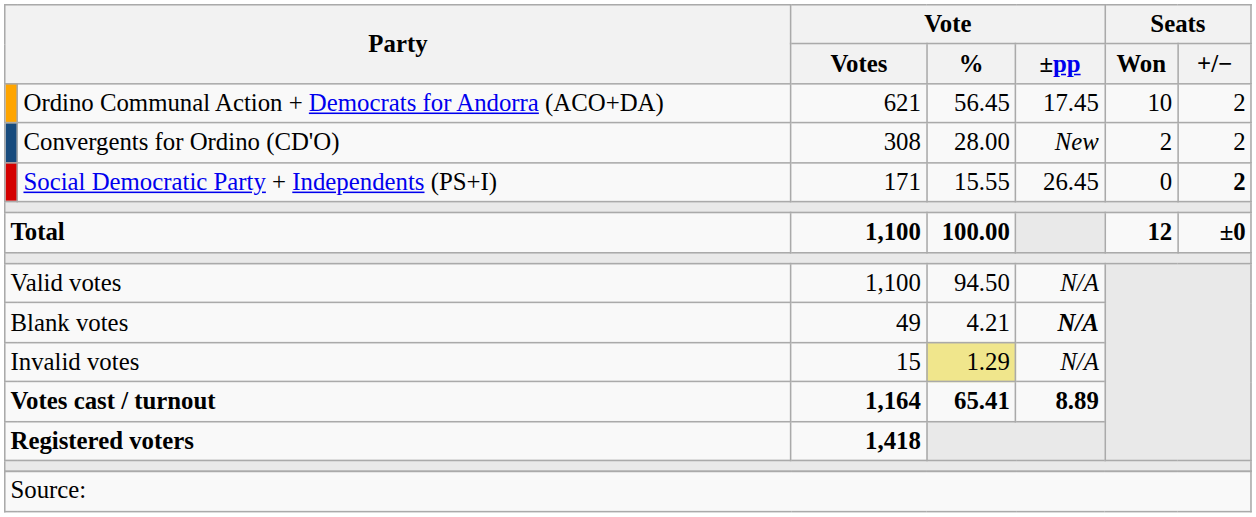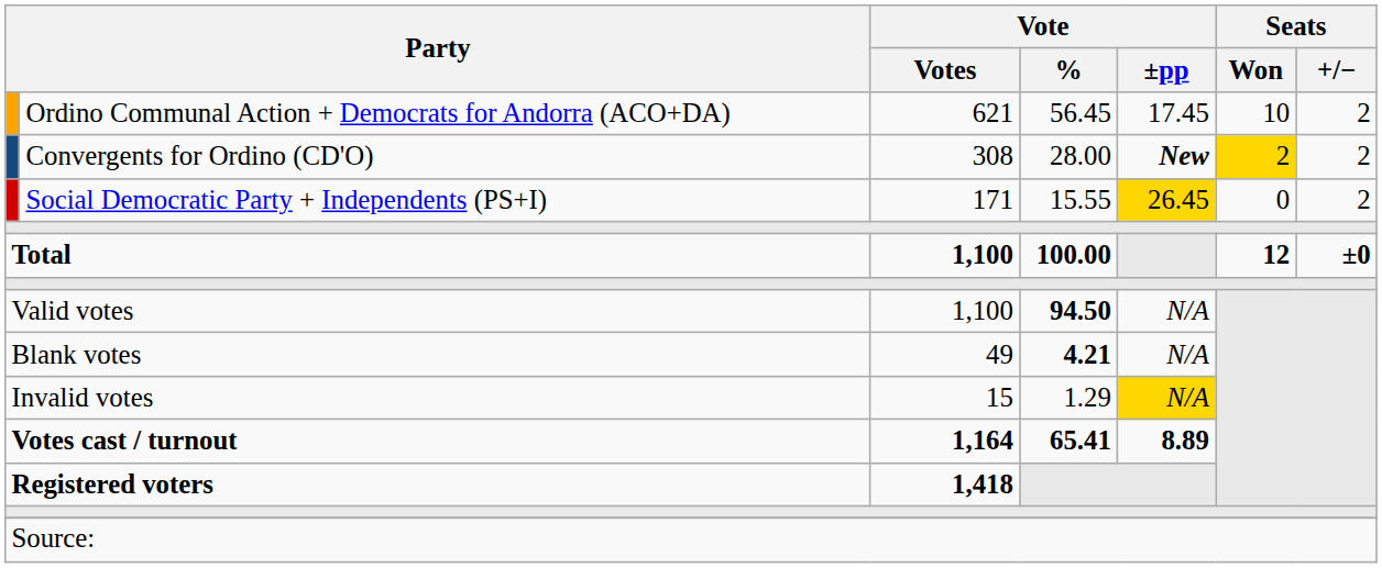Convergents for Ordino (CD'O) | Vote / ±pp: normal -> bold
Convergents for Ordino (CD'O) | Seats / Won: no background -> gold background
Social Democratic Party + Independents (PS+I) | Vote / ±pp: no background -> gold background
Social Democratic Party + Independents (PS+I) | Seats / +/−: bold -> normal
Valid votes | Vote / %: normal -> bold
Blank votes | Vote / %: normal -> bold
Blank votes | Vote / ±pp: bold -> normal
Invalid votes | Vote / %: khaki background -> no background
Invalid votes | Vote / ±pp: no background -> gold background
